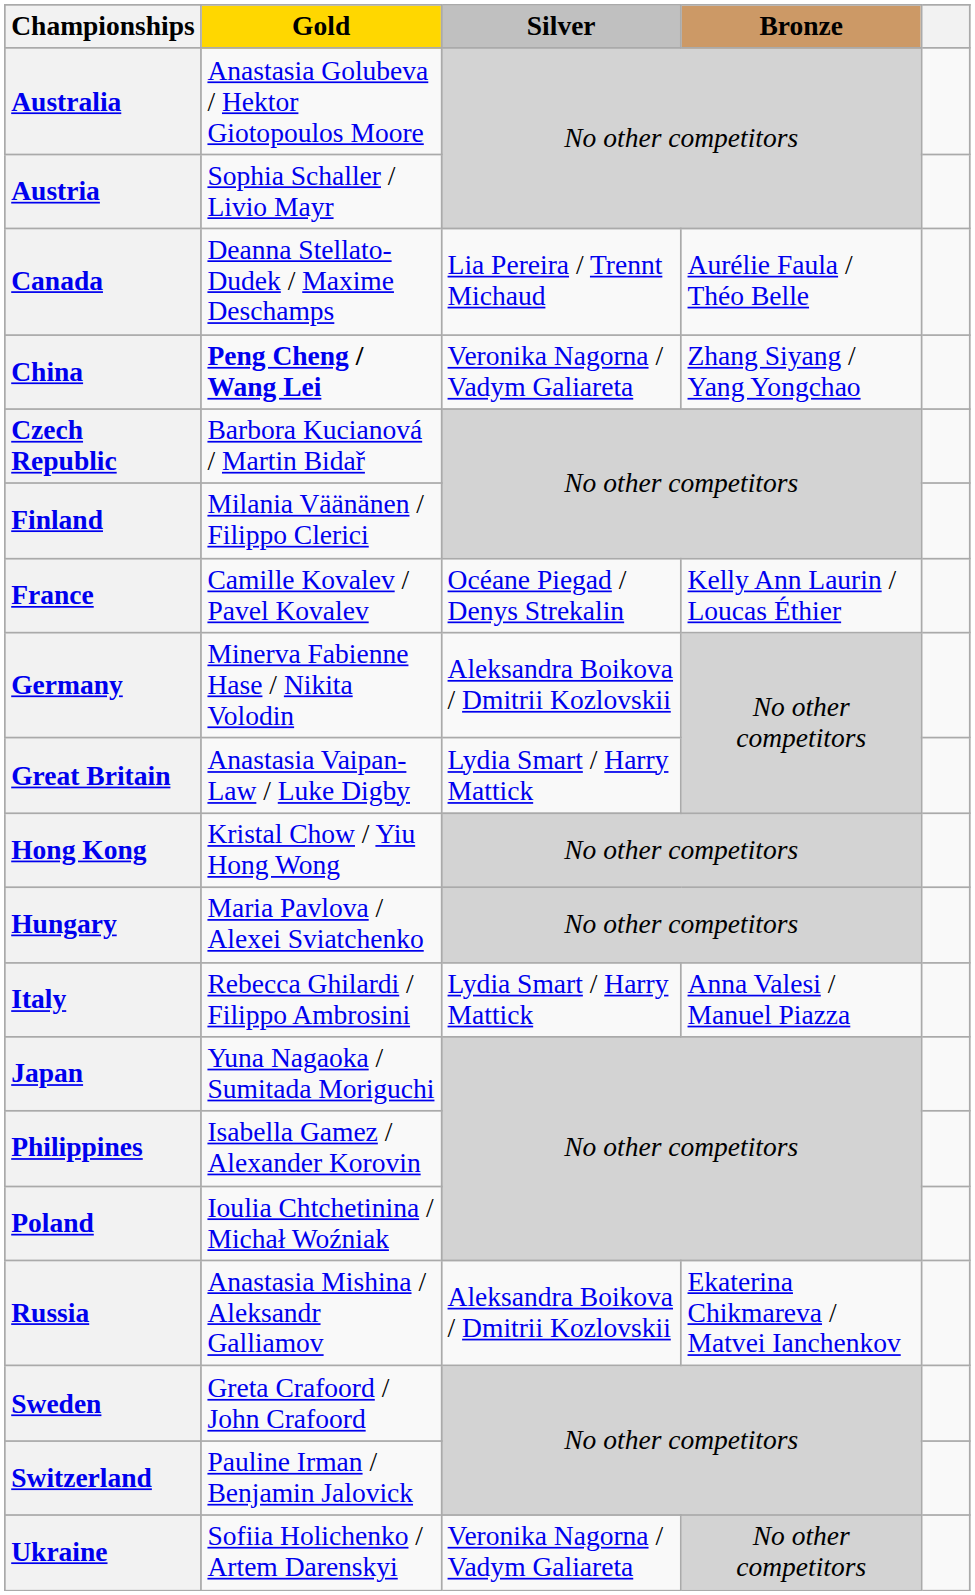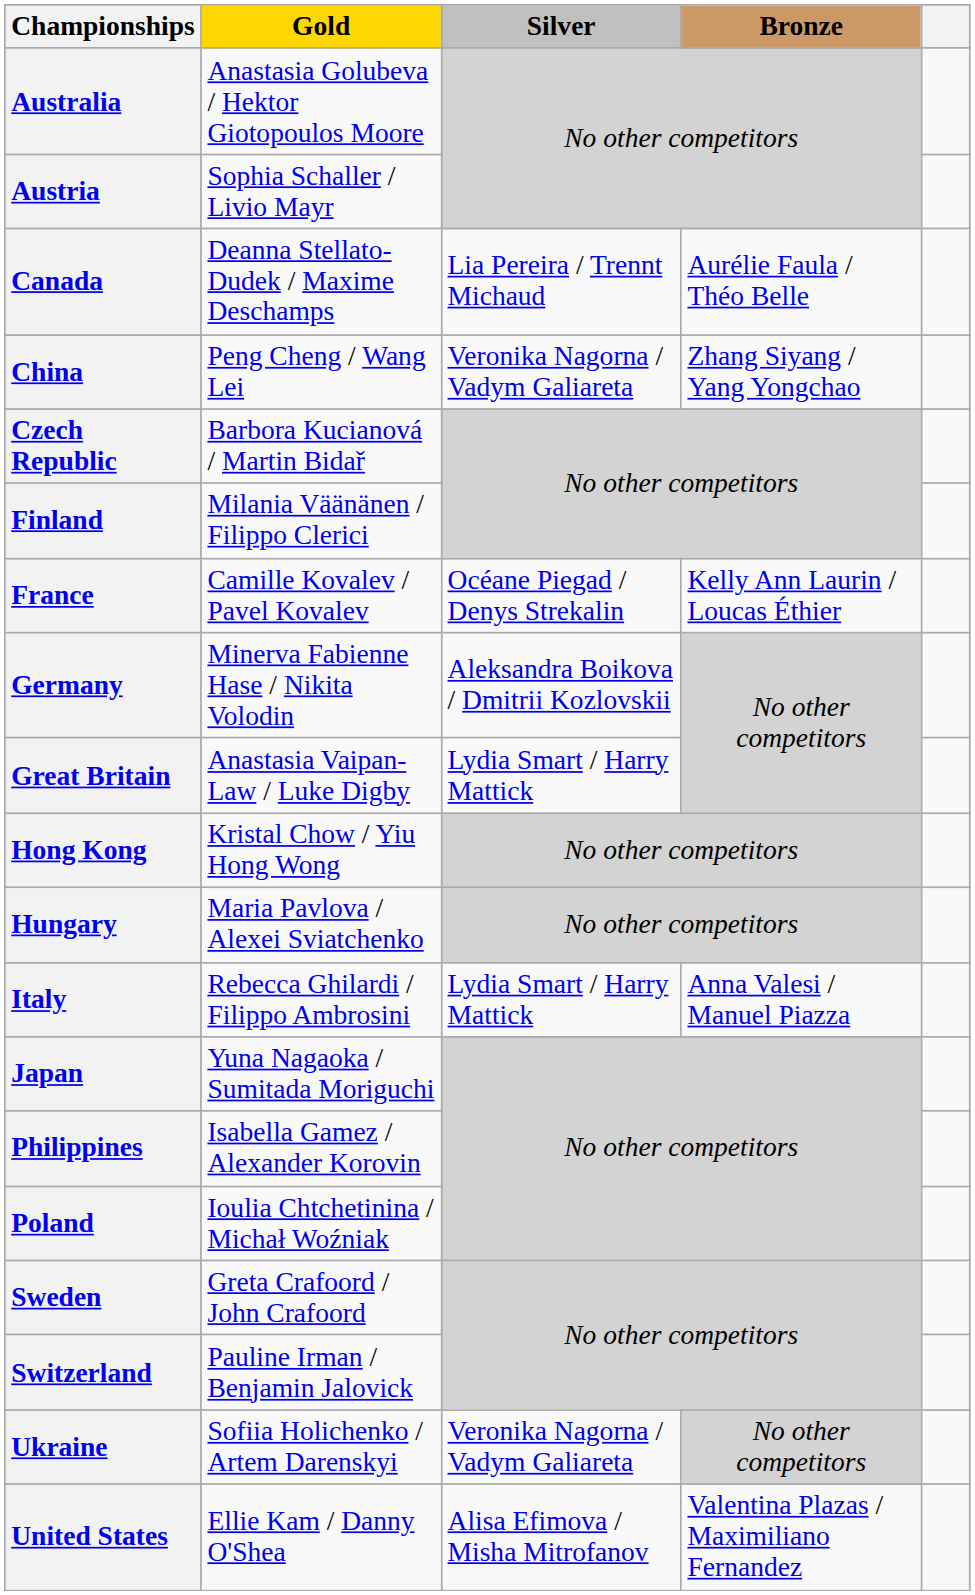China | Gold: bold -> normal
- row: Russia | Anastasia Mishina / Aleksandr Galliamov | Aleksandra Boikova / Dmitrii Kozlovskii | Ekaterina Chikmareva / Matvei Ianchenkov
+ row: United States | Ellie Kam / Danny O'Shea | Alisa Efimova / Misha Mitrofanov | Valentina Plazas / Maximiliano Fernandez
